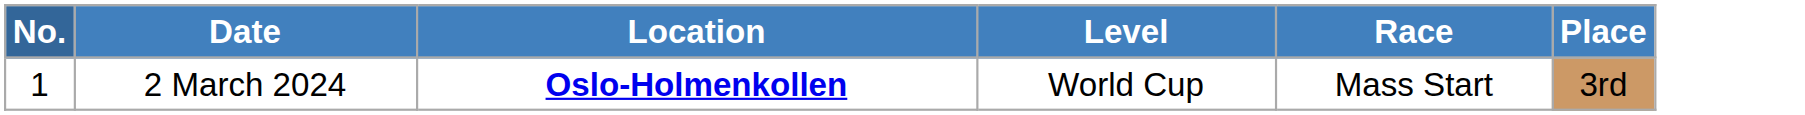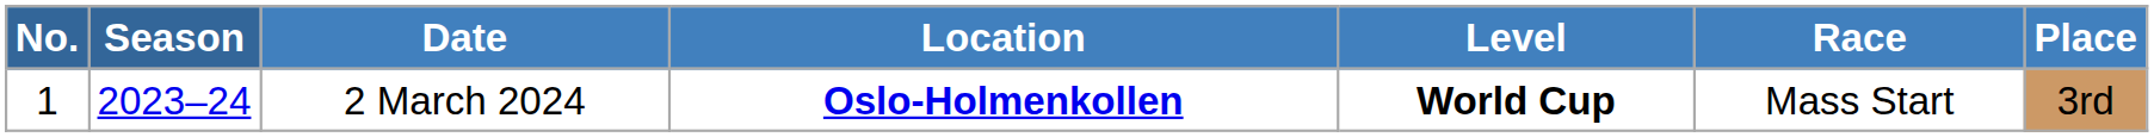+ column: Season | 2023–24
2 March 2024 | Level: normal -> bold
